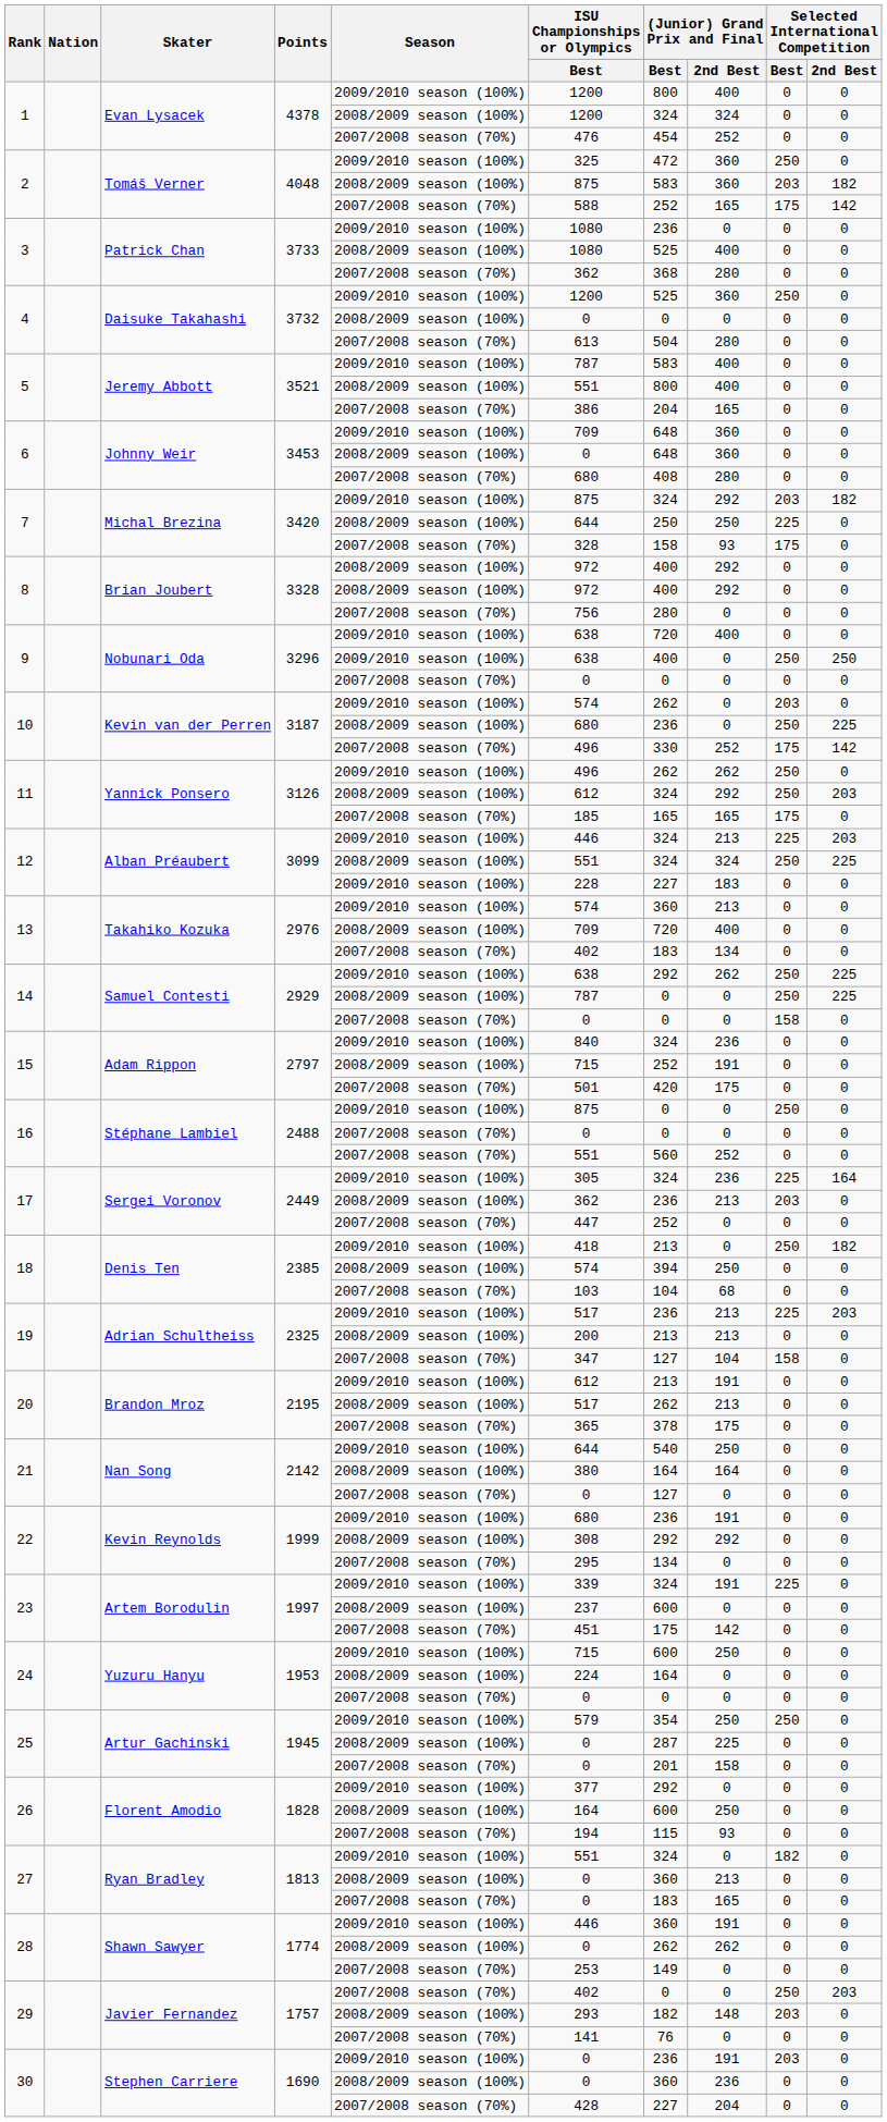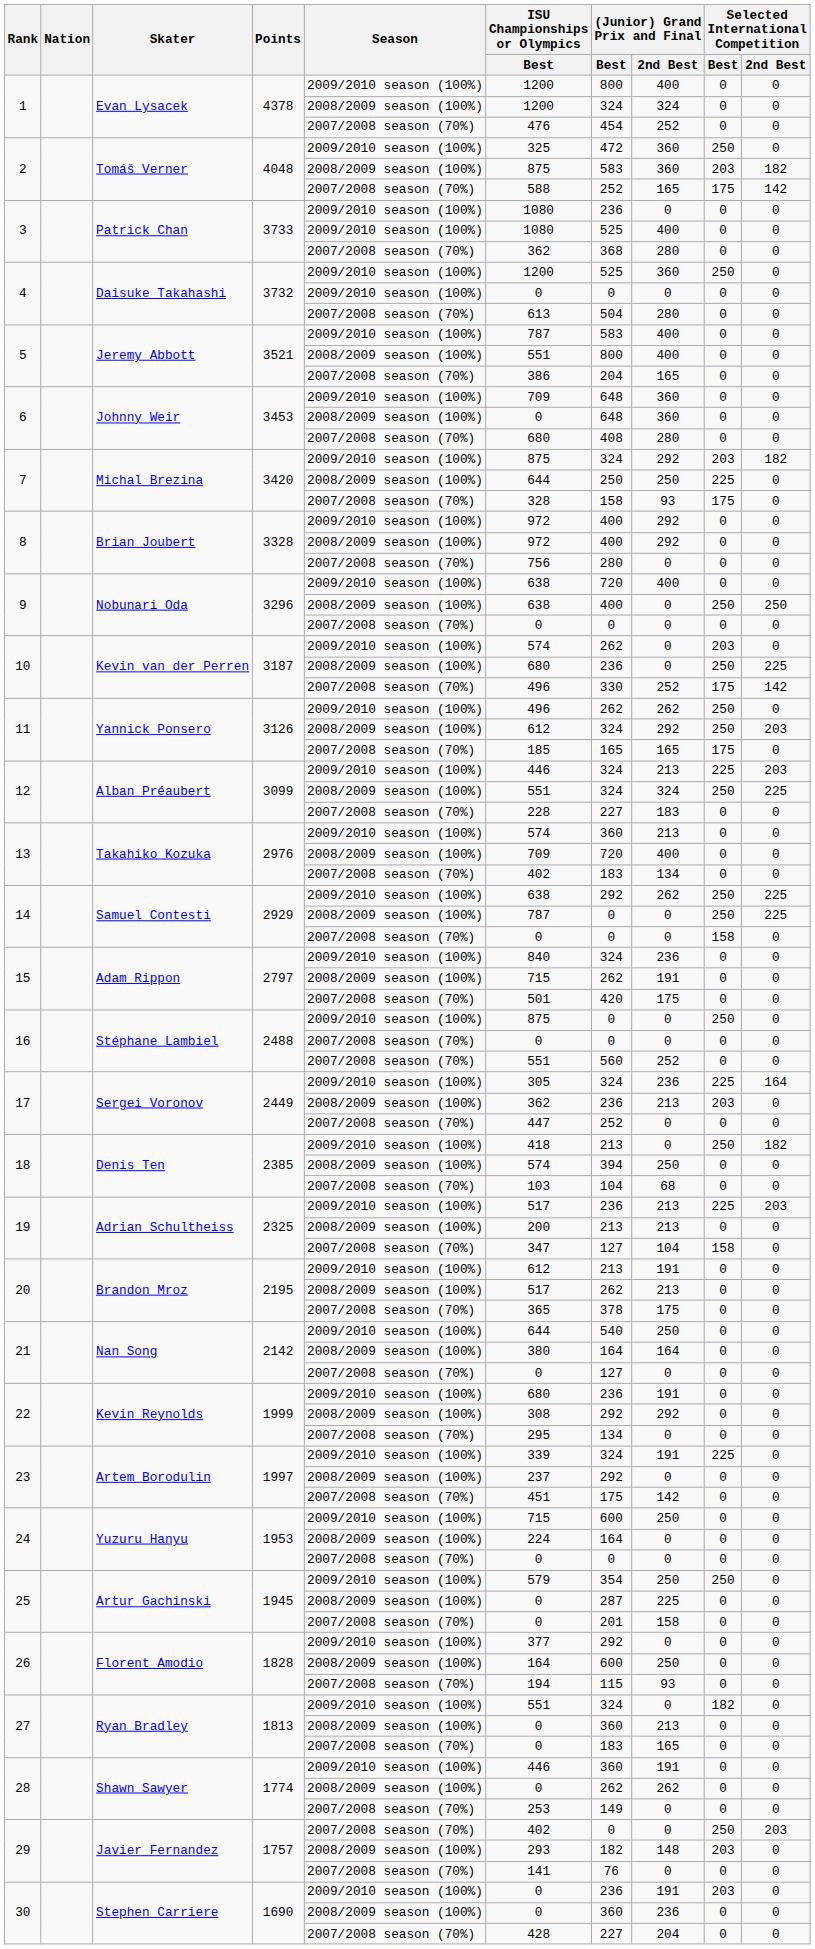row 10 | Season: 2008/2009 season (100%) -> 2009/2010 season (100%)
row 13 | Season: 2008/2009 season (100%) -> 2009/2010 season (100%)
row 24 | Season: 2008/2009 season (100%) -> 2009/2010 season (100%)
row 28 | Season: 2009/2010 season (100%) -> 2008/2009 season (100%)
row 38 | Season: 2009/2010 season (100%) -> 2007/2008 season (70%)
row 46 | (Junior) Grand Prix and Final / Best: 252 -> 262
row 70 | (Junior) Grand Prix and Final / Best: 600 -> 292
